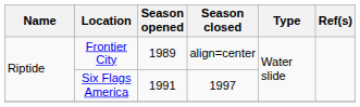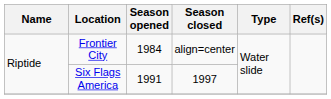Frontier City | Season opened: 1989 -> 1984
